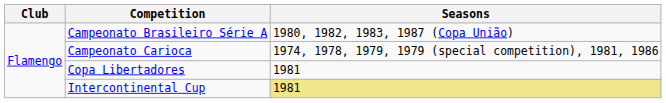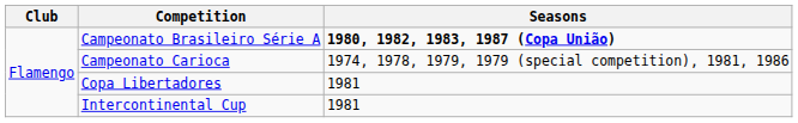Campeonato Brasileiro Série A | Seasons: normal -> bold
Intercontinental Cup | Seasons: khaki background -> no background
